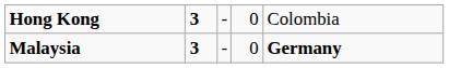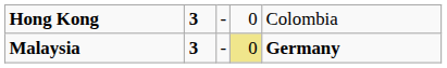Malaysia | column 4: no background -> khaki background
